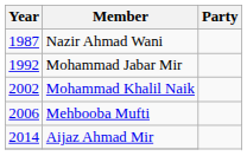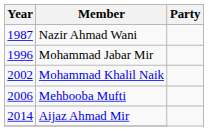Mohammad Jabar Mir | Year: 1992 -> 1996
